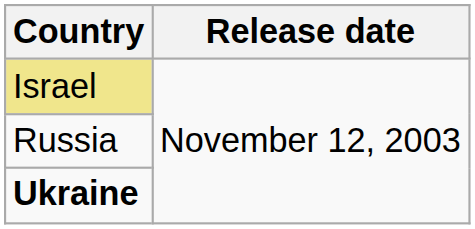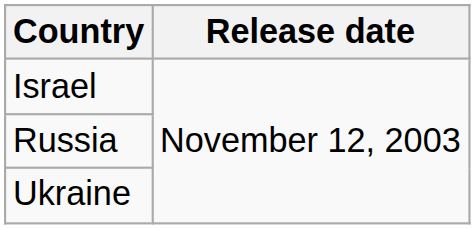Israel | Country: khaki background -> no background
Ukraine | Country: bold -> normal
